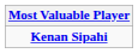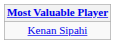row 2 | column 1: bold -> normal
